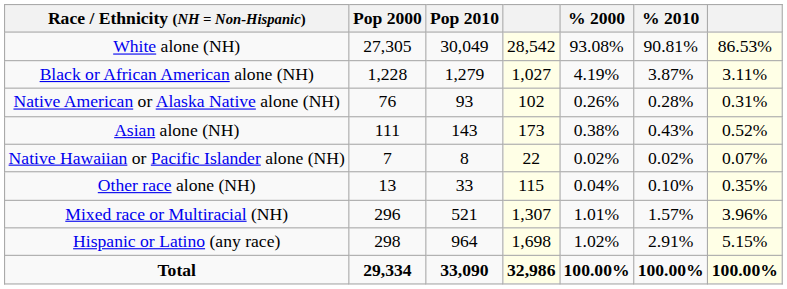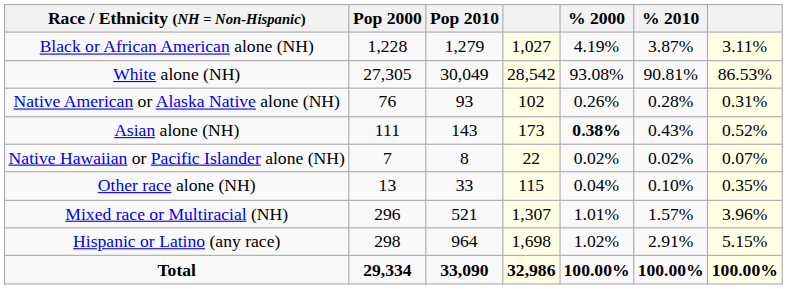rows swapped: White alone (NH) <-> Black or African American alone (NH)
Asian alone (NH) | % 2000: normal -> bold
